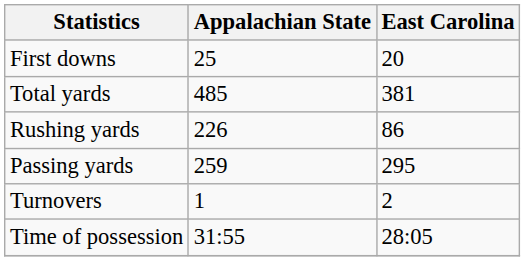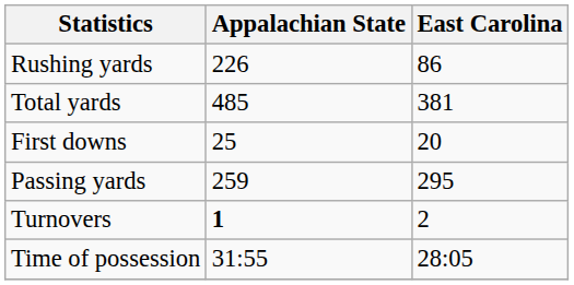rows swapped: First downs <-> Rushing yards
Turnovers | Appalachian State: normal -> bold
